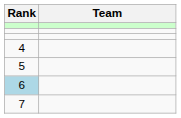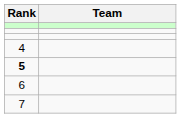row 6 | Rank: normal -> bold
row 7 | Rank: lightblue background -> no background
